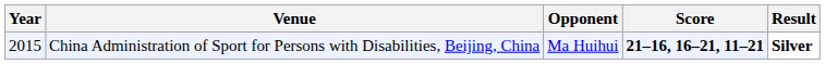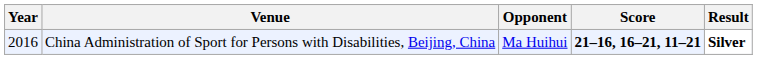row 2 | Year: 2015 -> 2016
